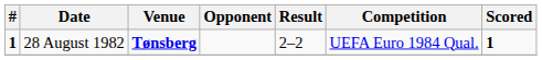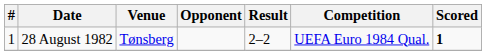28 August 1982 | #: bold -> normal
28 August 1982 | Venue: bold -> normal
